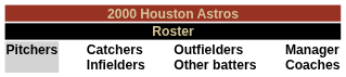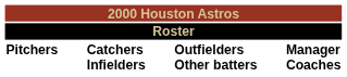Pitchers | column 1: lightgrey background -> no background
